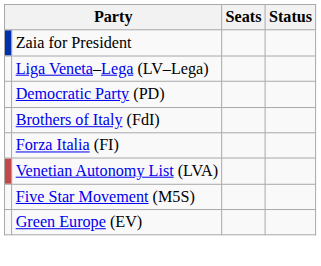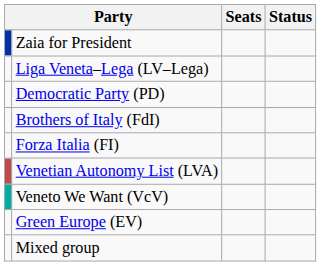- row: Five Star Movement (M5S)
+ row: Veneto We Want (VcV)
+ row: Mixed group
